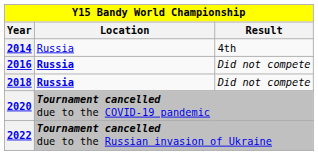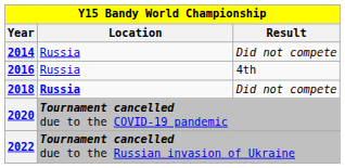2014 | Result: 4th -> Did not compete
2016 | Location: bold -> normal
2016 | Result: Did not compete -> 4th
